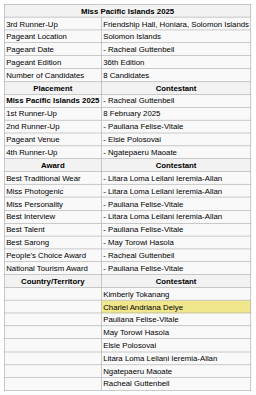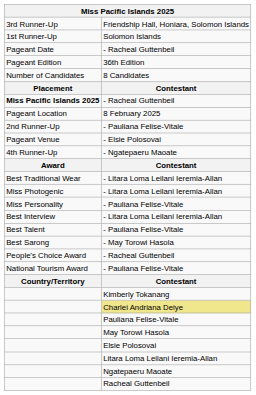row 3 | column 1: Pageant Location -> 1st Runner-Up
row 9 | column 1: 1st Runner-Up -> Pageant Location
